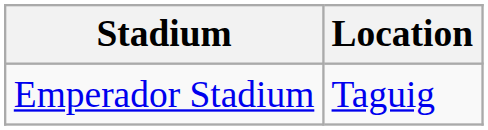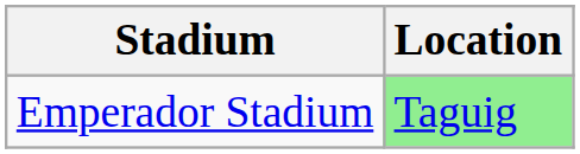Emperador Stadium | Location: no background -> lightgreen background
